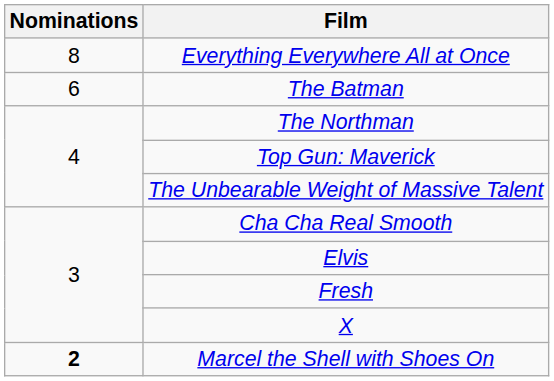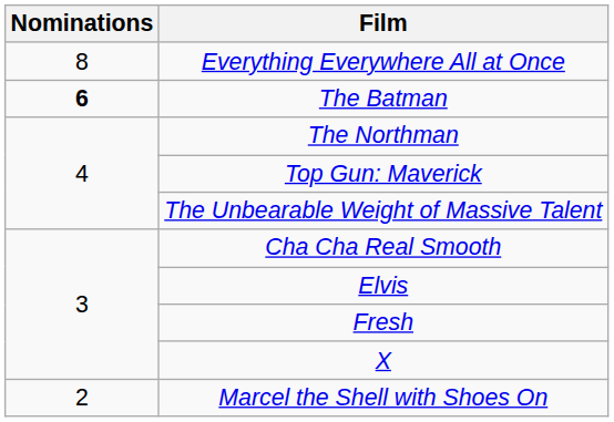The Batman | Nominations: normal -> bold
Marcel the Shell with Shoes On | Nominations: bold -> normal
